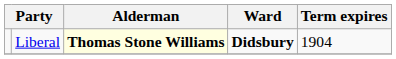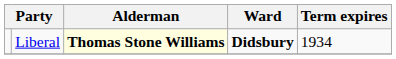Liberal | Term expires: 1904 -> 1934
